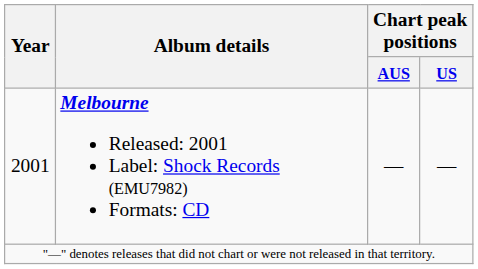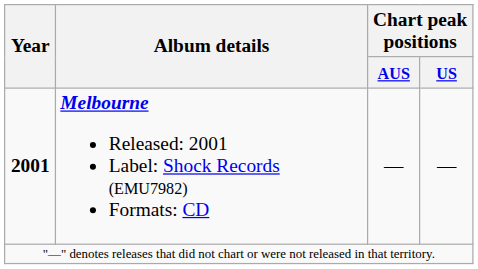2001 | Year: normal -> bold
